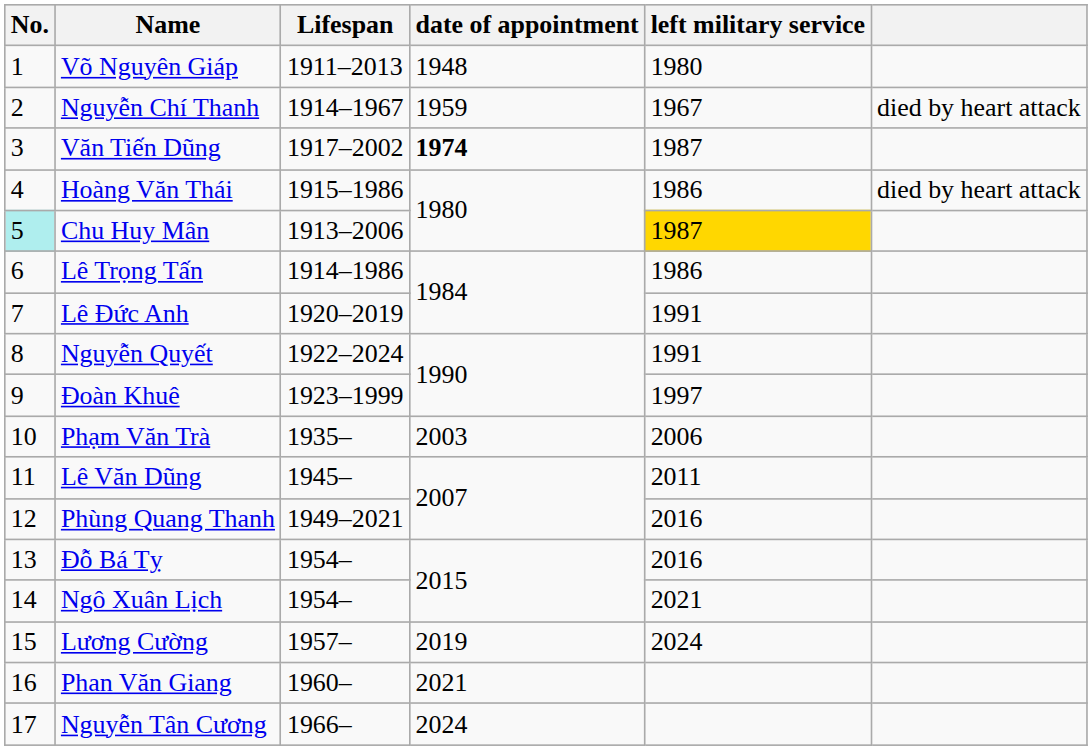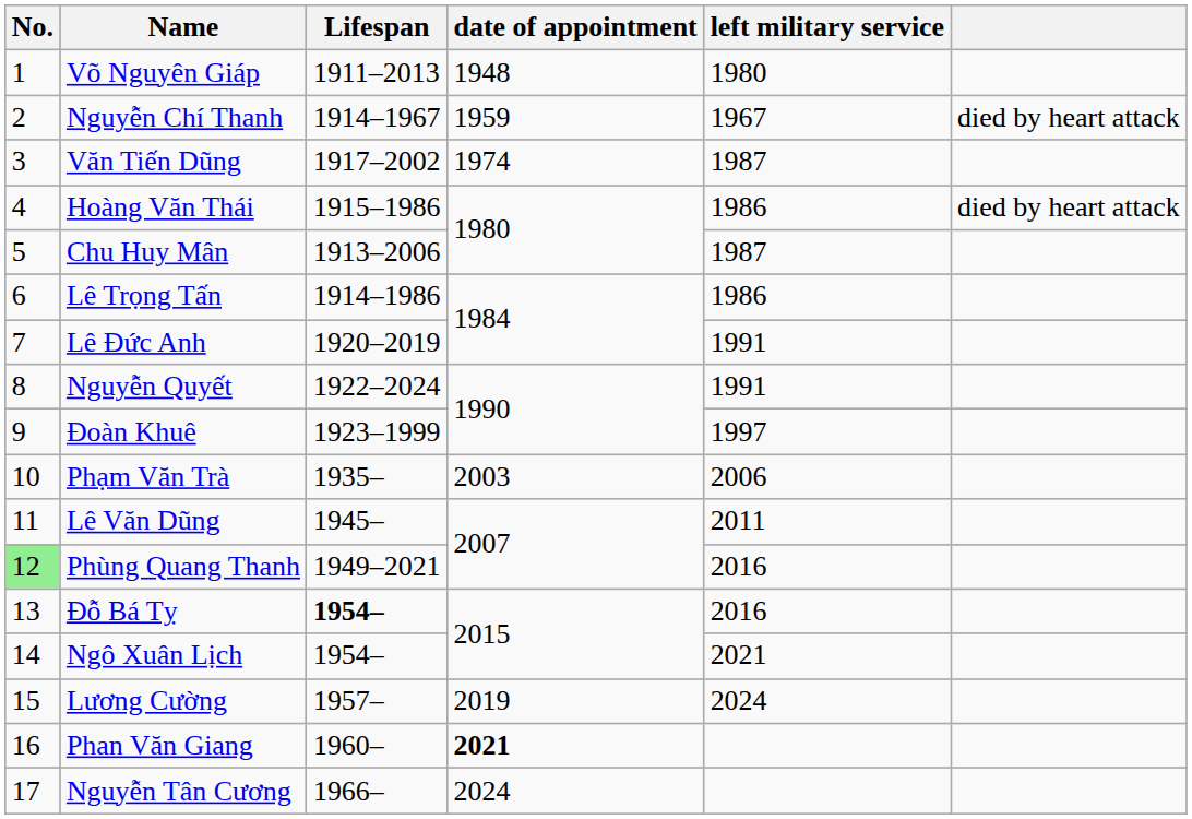Văn Tiến Dũng | date of appointment: bold -> normal
Chu Huy Mân | No.: paleturquoise background -> no background
Chu Huy Mân | left military service: gold background -> no background
Phùng Quang Thanh | No.: no background -> lightgreen background
Đỗ Bá Tỵ | Lifespan: normal -> bold
Phan Văn Giang | date of appointment: normal -> bold
